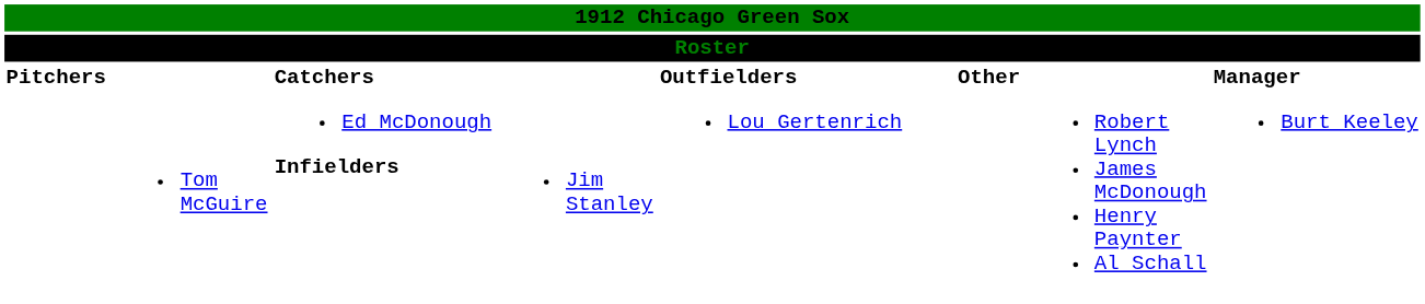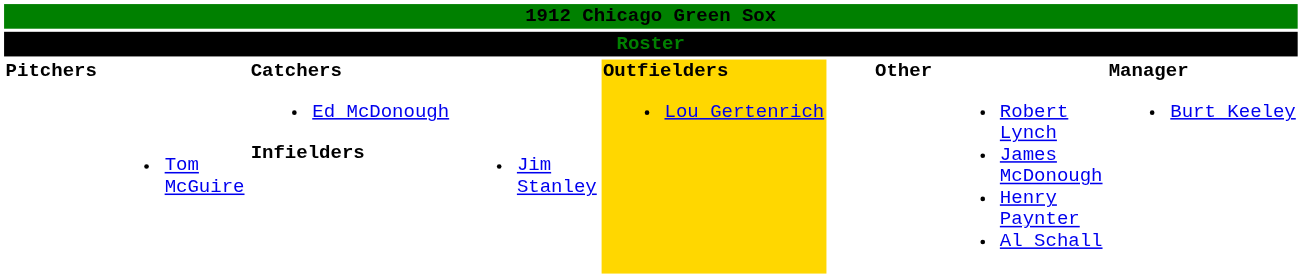Pitchers | column 5: no background -> gold background
